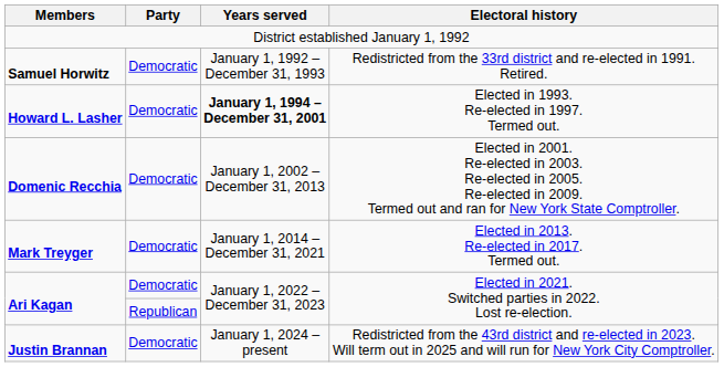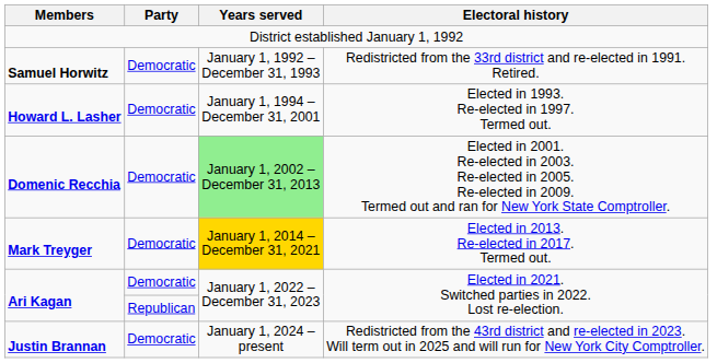Howard L. Lasher | Years served: bold -> normal
Domenic Recchia | Years served: no background -> lightgreen background
Mark Treyger | Years served: no background -> gold background
